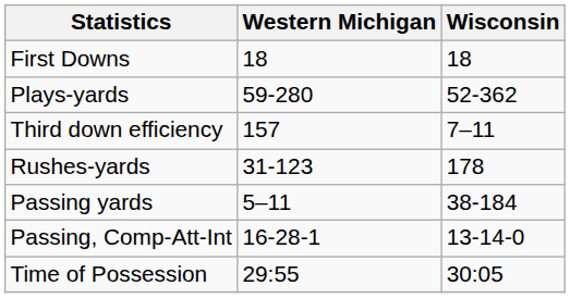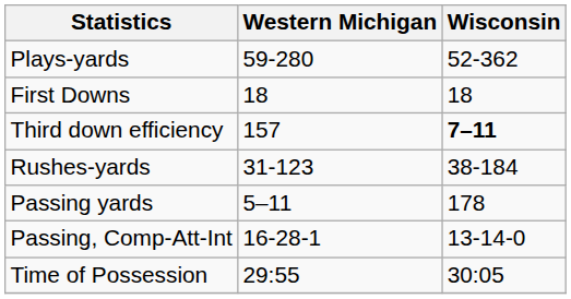rows swapped: First Downs <-> Plays-yards
Third down efficiency | Wisconsin: normal -> bold
Rushes-yards | Wisconsin: 178 -> 38-184
Passing yards | Wisconsin: 38-184 -> 178
